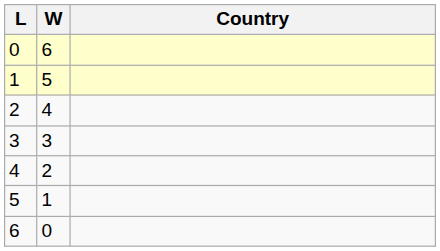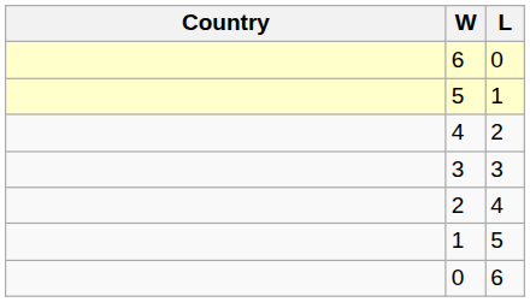columns swapped: Country <-> L
